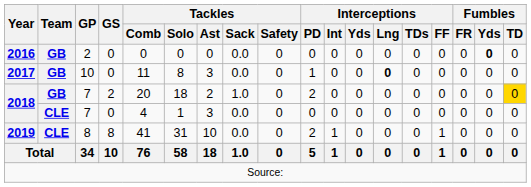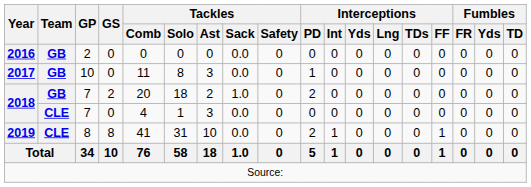2016 | Fumbles / Yds: bold -> normal
2017 | Interceptions / Lng: bold -> normal
2018 / 2 | Fumbles / TD: gold background -> no background
